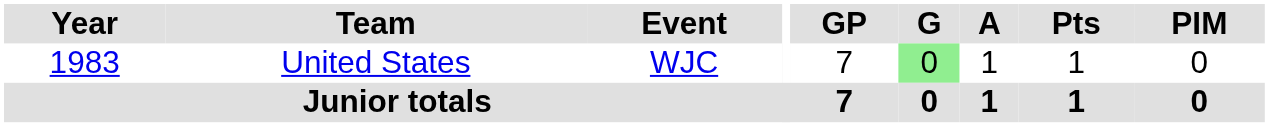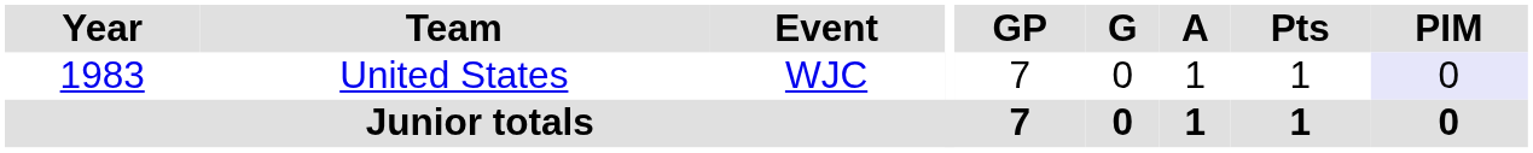United States | G: lightgreen background -> no background
United States | PIM: no background -> lavender background
